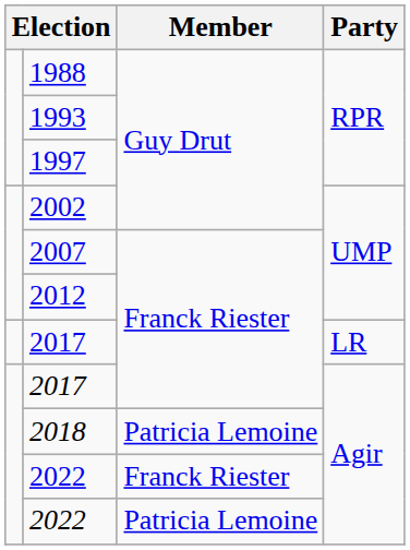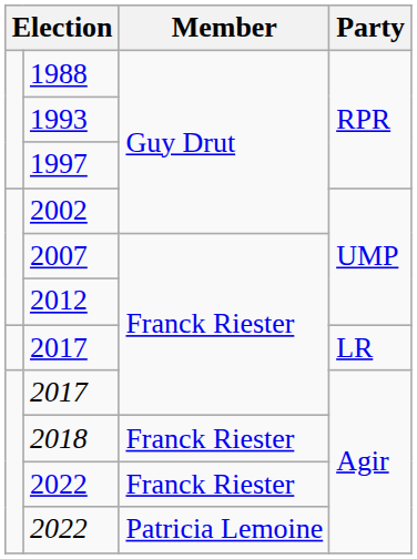2018 | Member: Patricia Lemoine -> Franck Riester
